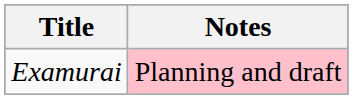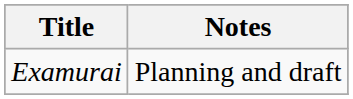Examurai | Notes: pink background -> no background
